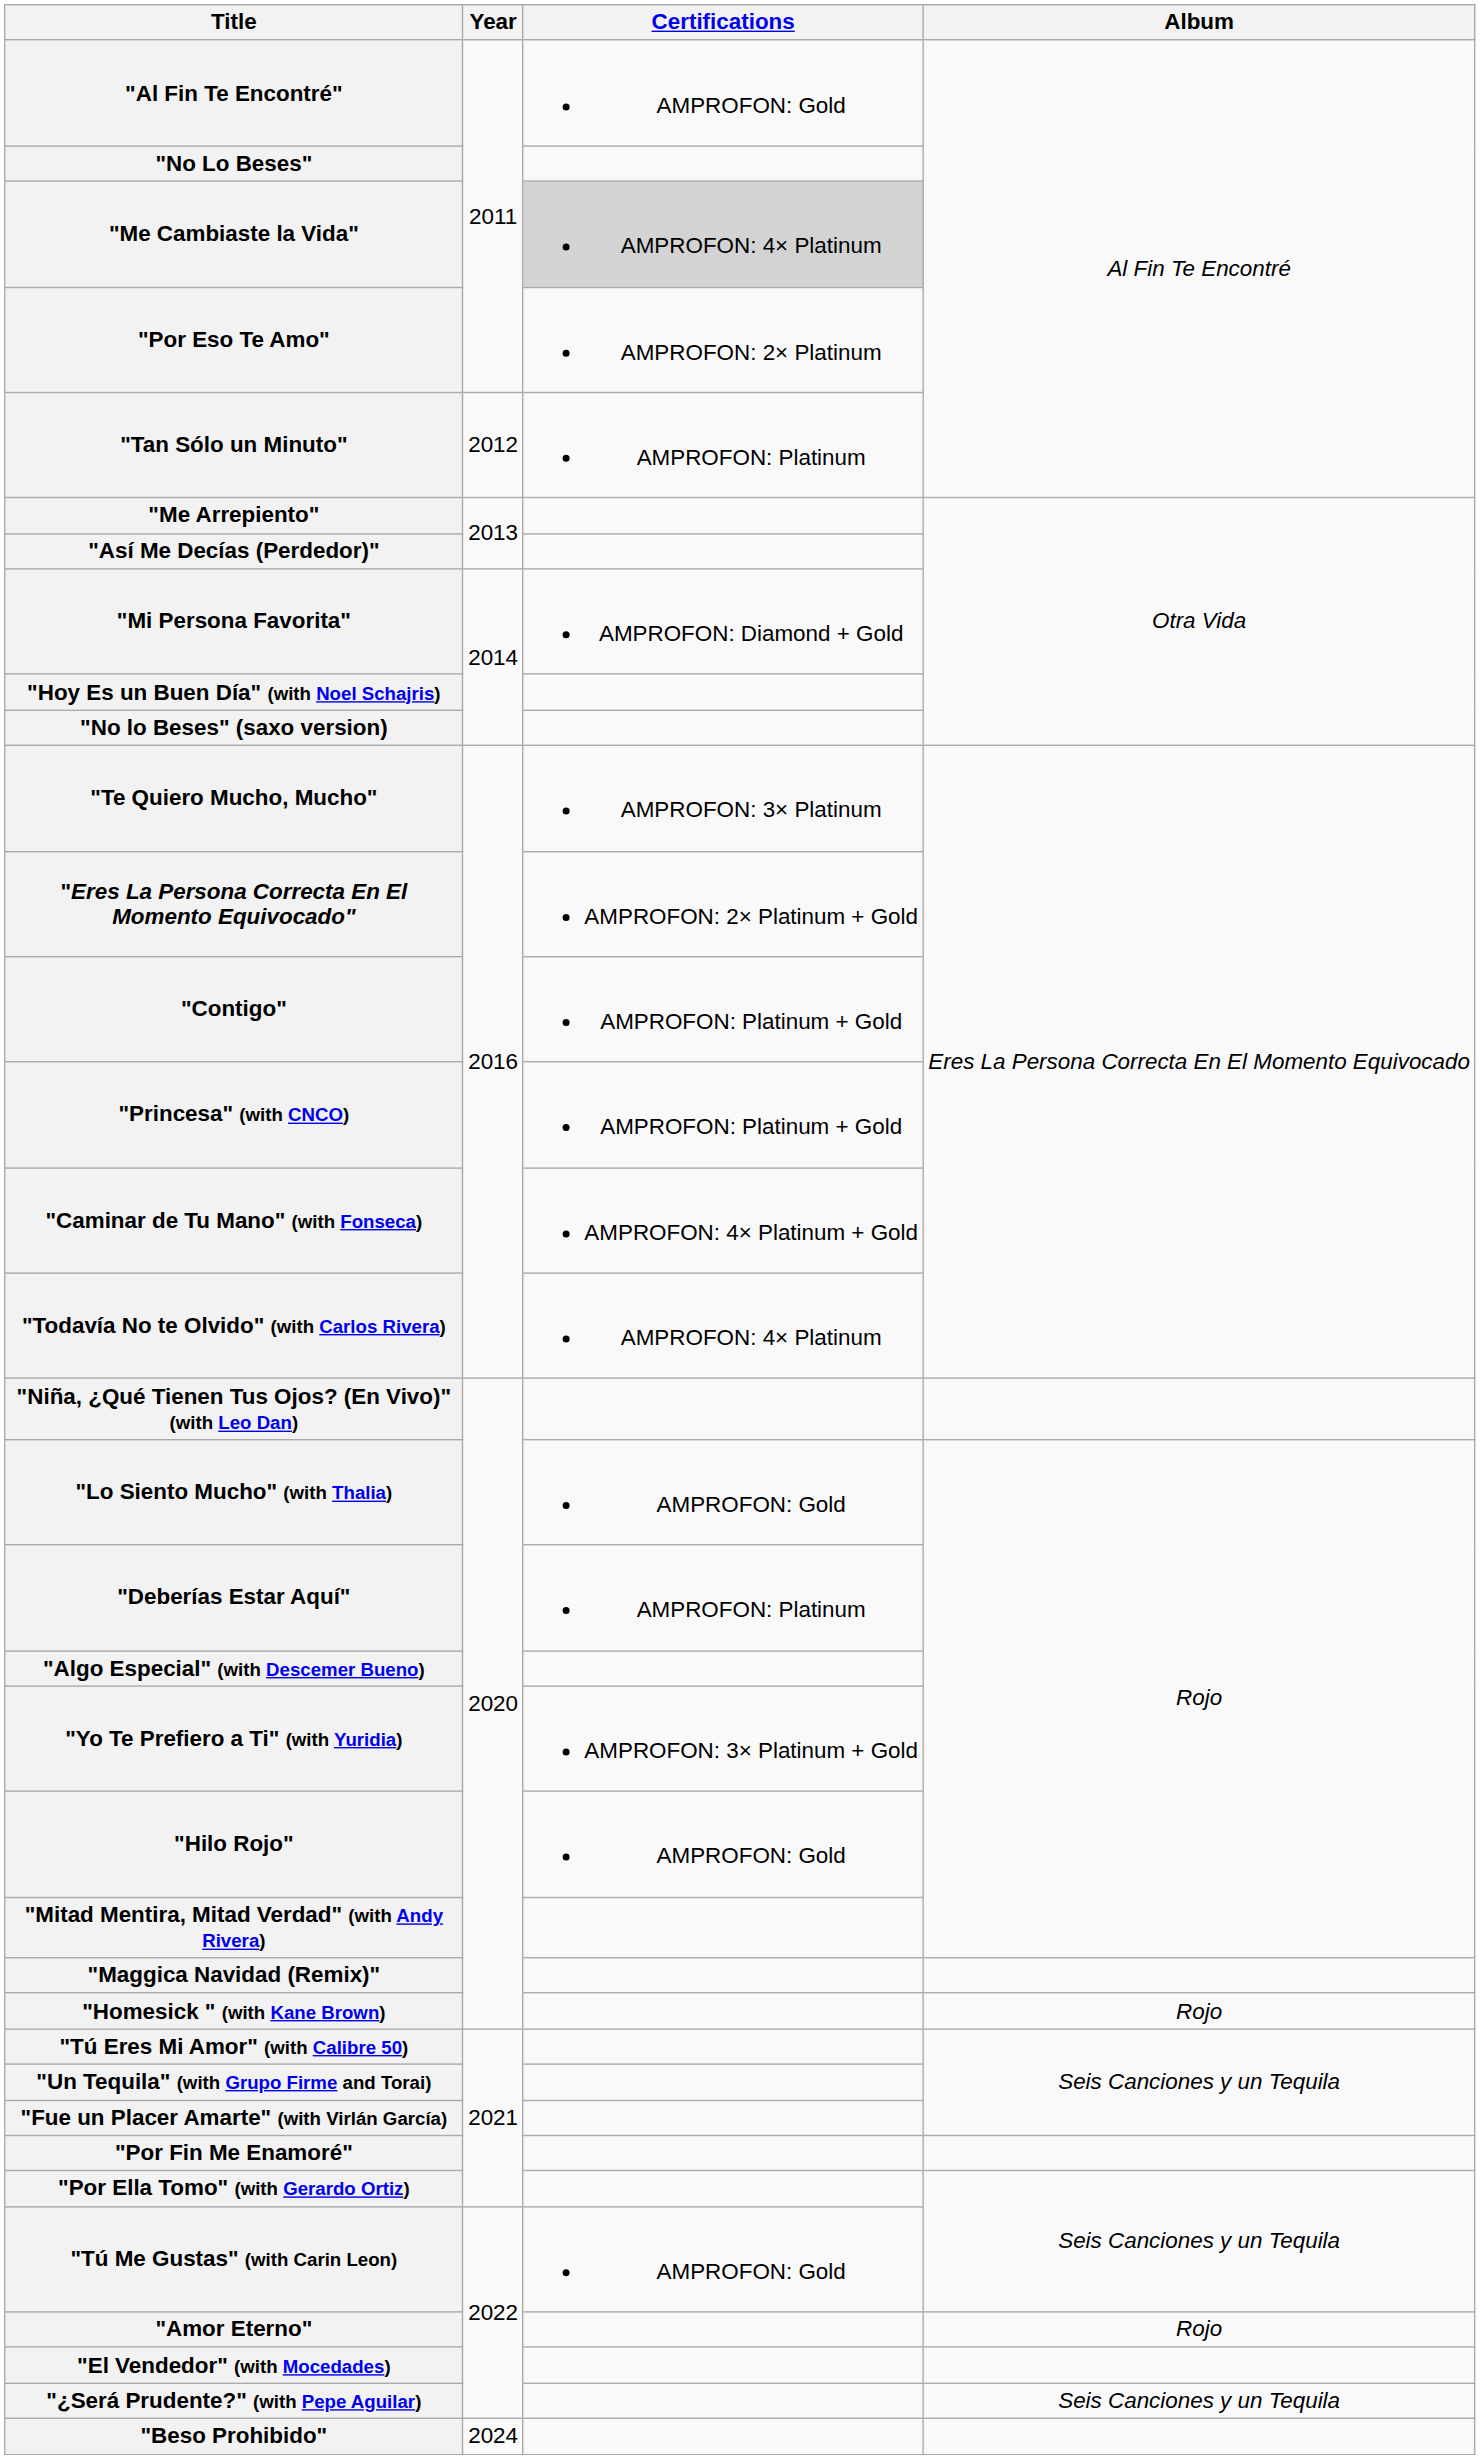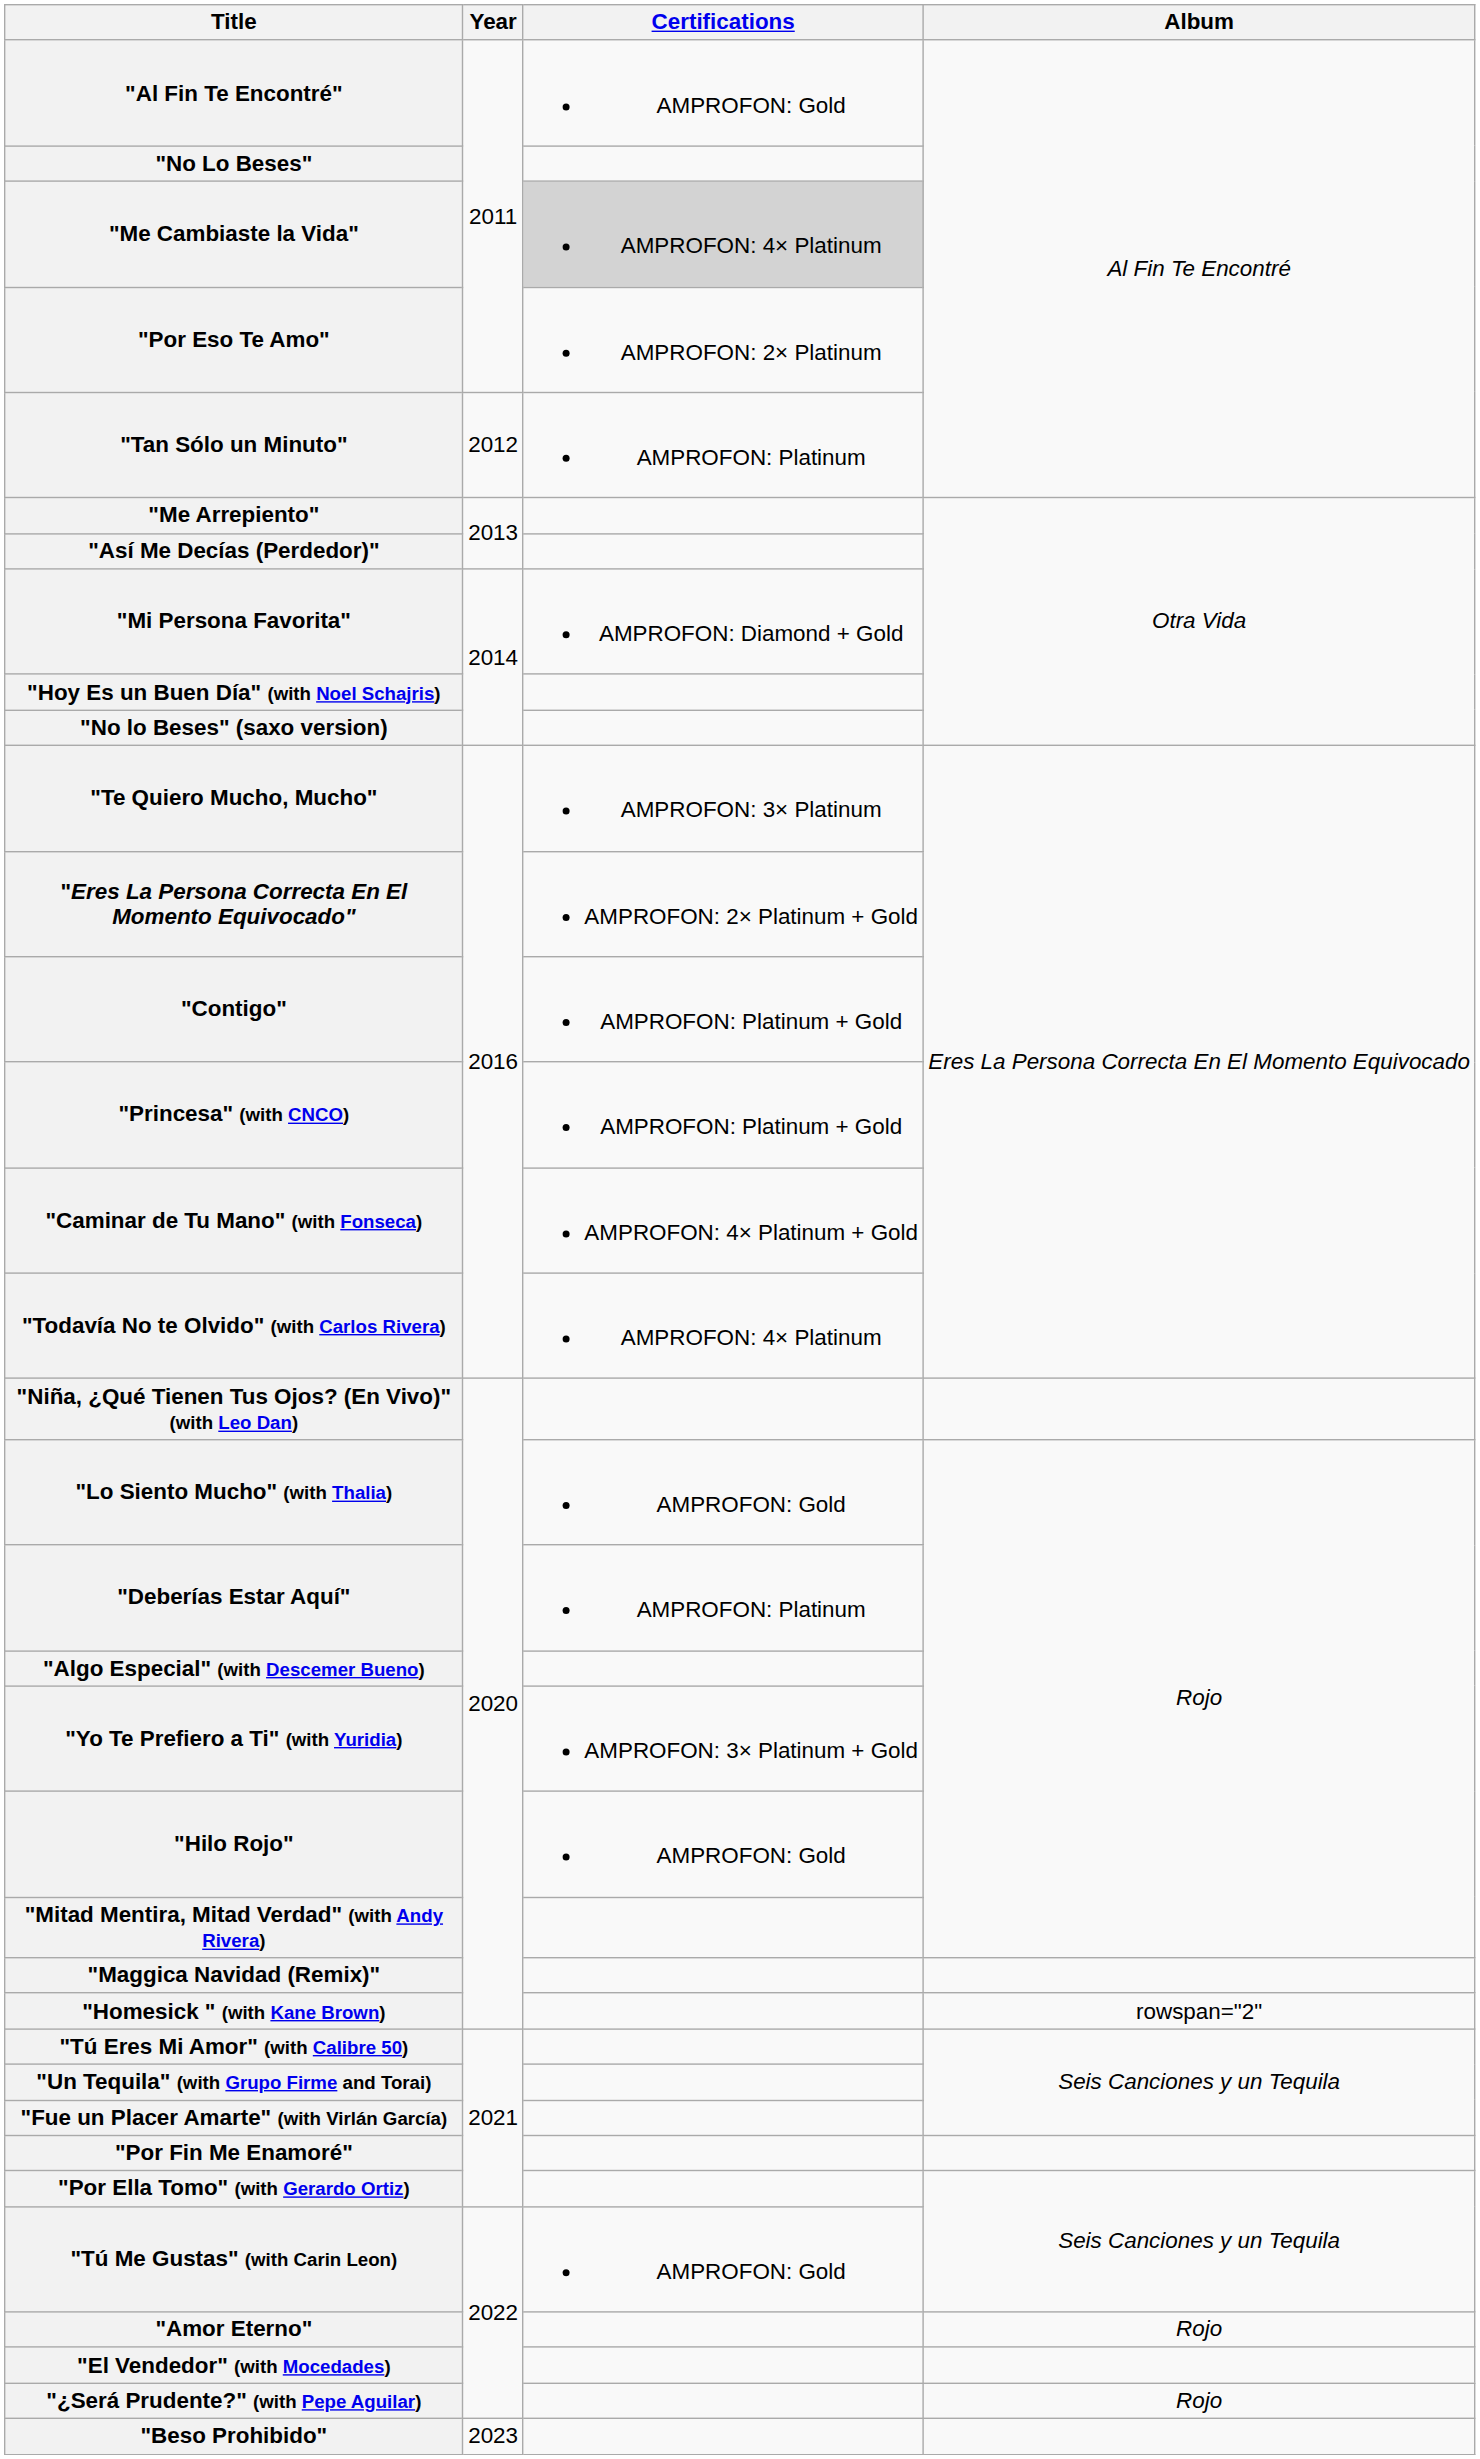"Homesick " (with Kane Brown) | Album: Rojo -> rowspan="2"
"¿Será Prudente?" (with Pepe Aguilar) | Album: Seis Canciones y un Tequila -> Rojo
"Beso Prohibido" | Year: 2024 -> 2023
